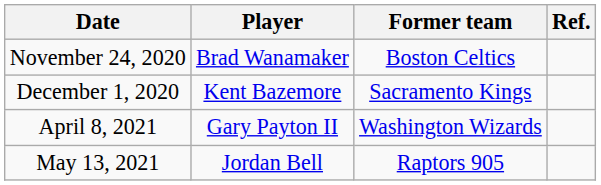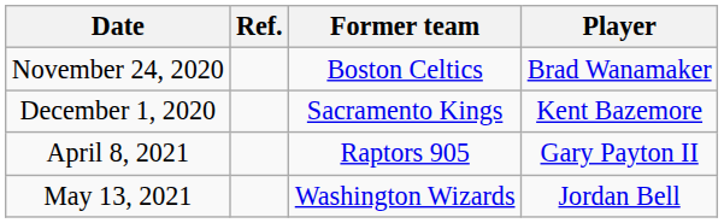columns swapped: Player <-> Ref.
April 8, 2021 | Former team: Washington Wizards -> Raptors 905
May 13, 2021 | Former team: Raptors 905 -> Washington Wizards
